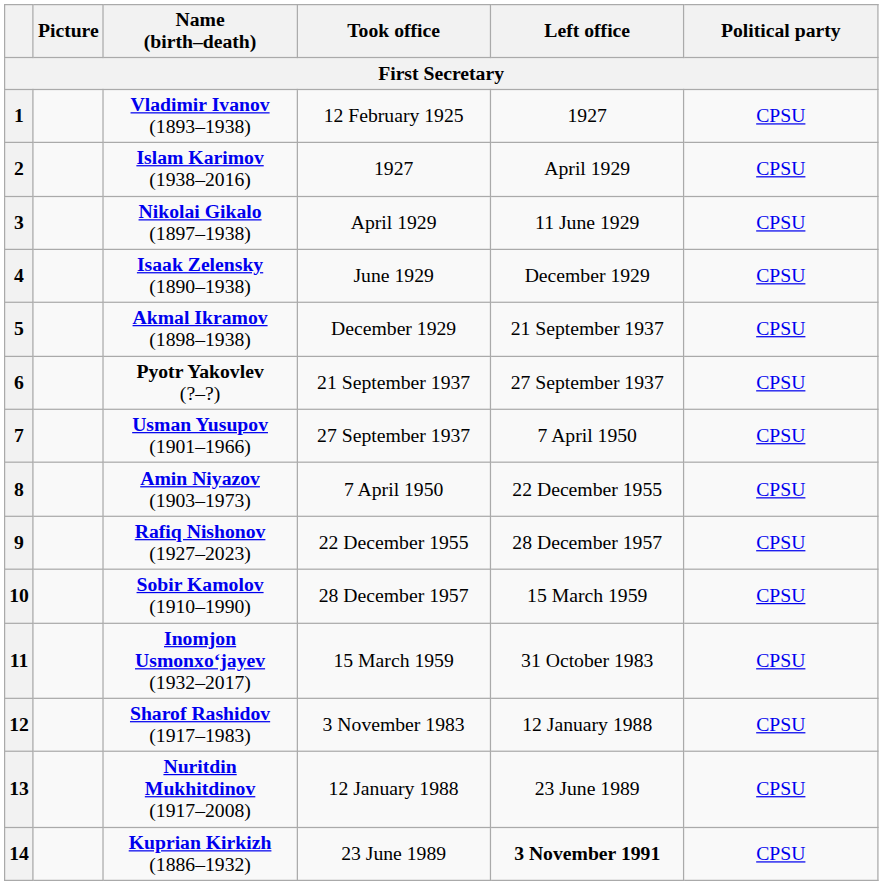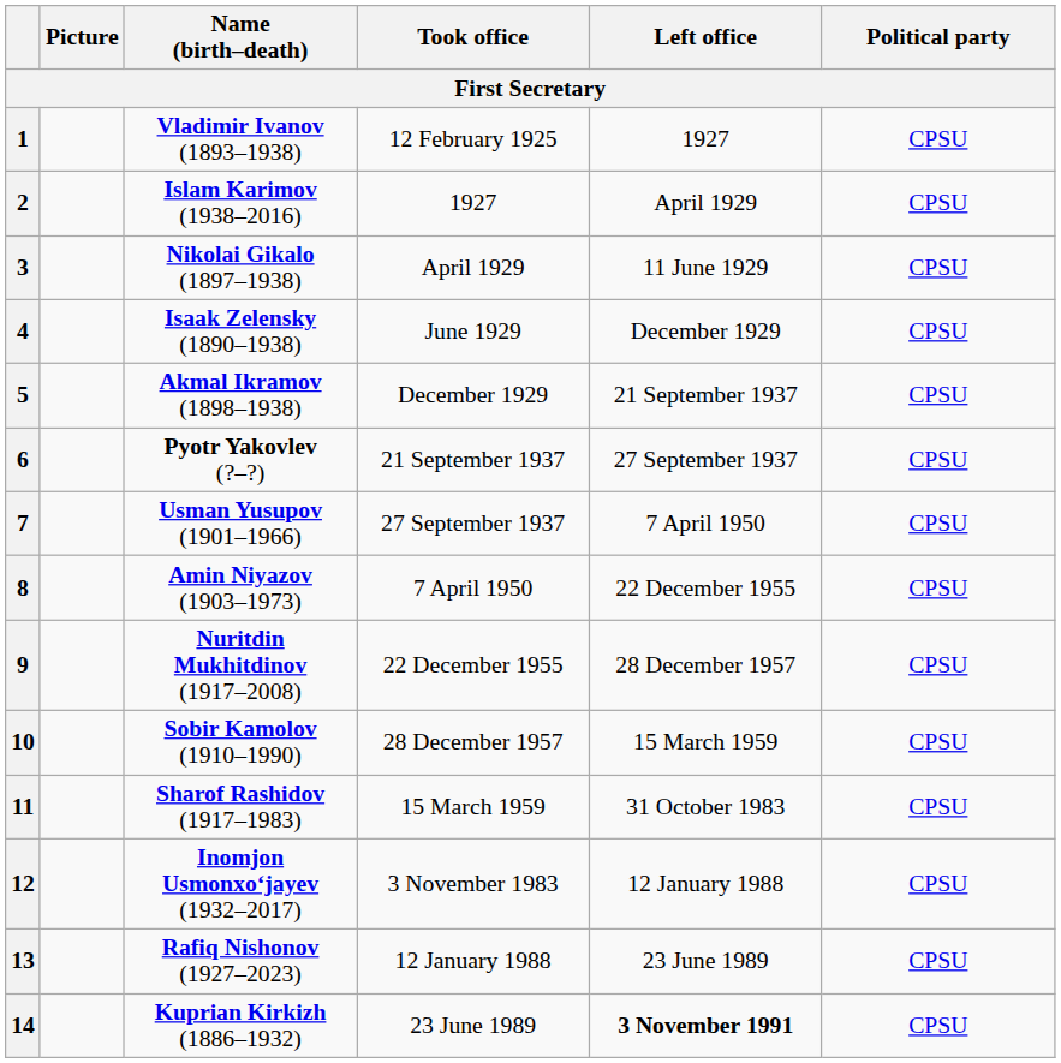9 | Name (birth–death): Rafiq Nishonov (1927–2023) -> Nuritdin Mukhitdinov (1917–2008)
11 | Name (birth–death): Inomjon Usmonxoʻjayev (1932–2017) -> Sharof Rashidov (1917–1983)
12 | Name (birth–death): Sharof Rashidov (1917–1983) -> Inomjon Usmonxoʻjayev (1932–2017)
13 | Name (birth–death): Nuritdin Mukhitdinov (1917–2008) -> Rafiq Nishonov (1927–2023)
